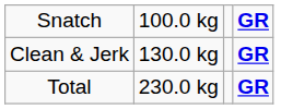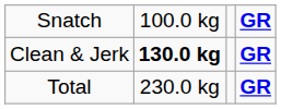Clean & Jerk | column 2: normal -> bold
